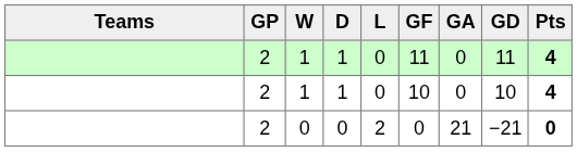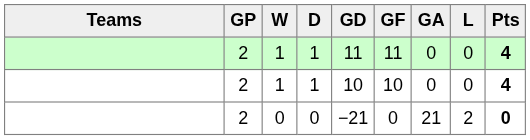columns swapped: L <-> GD
